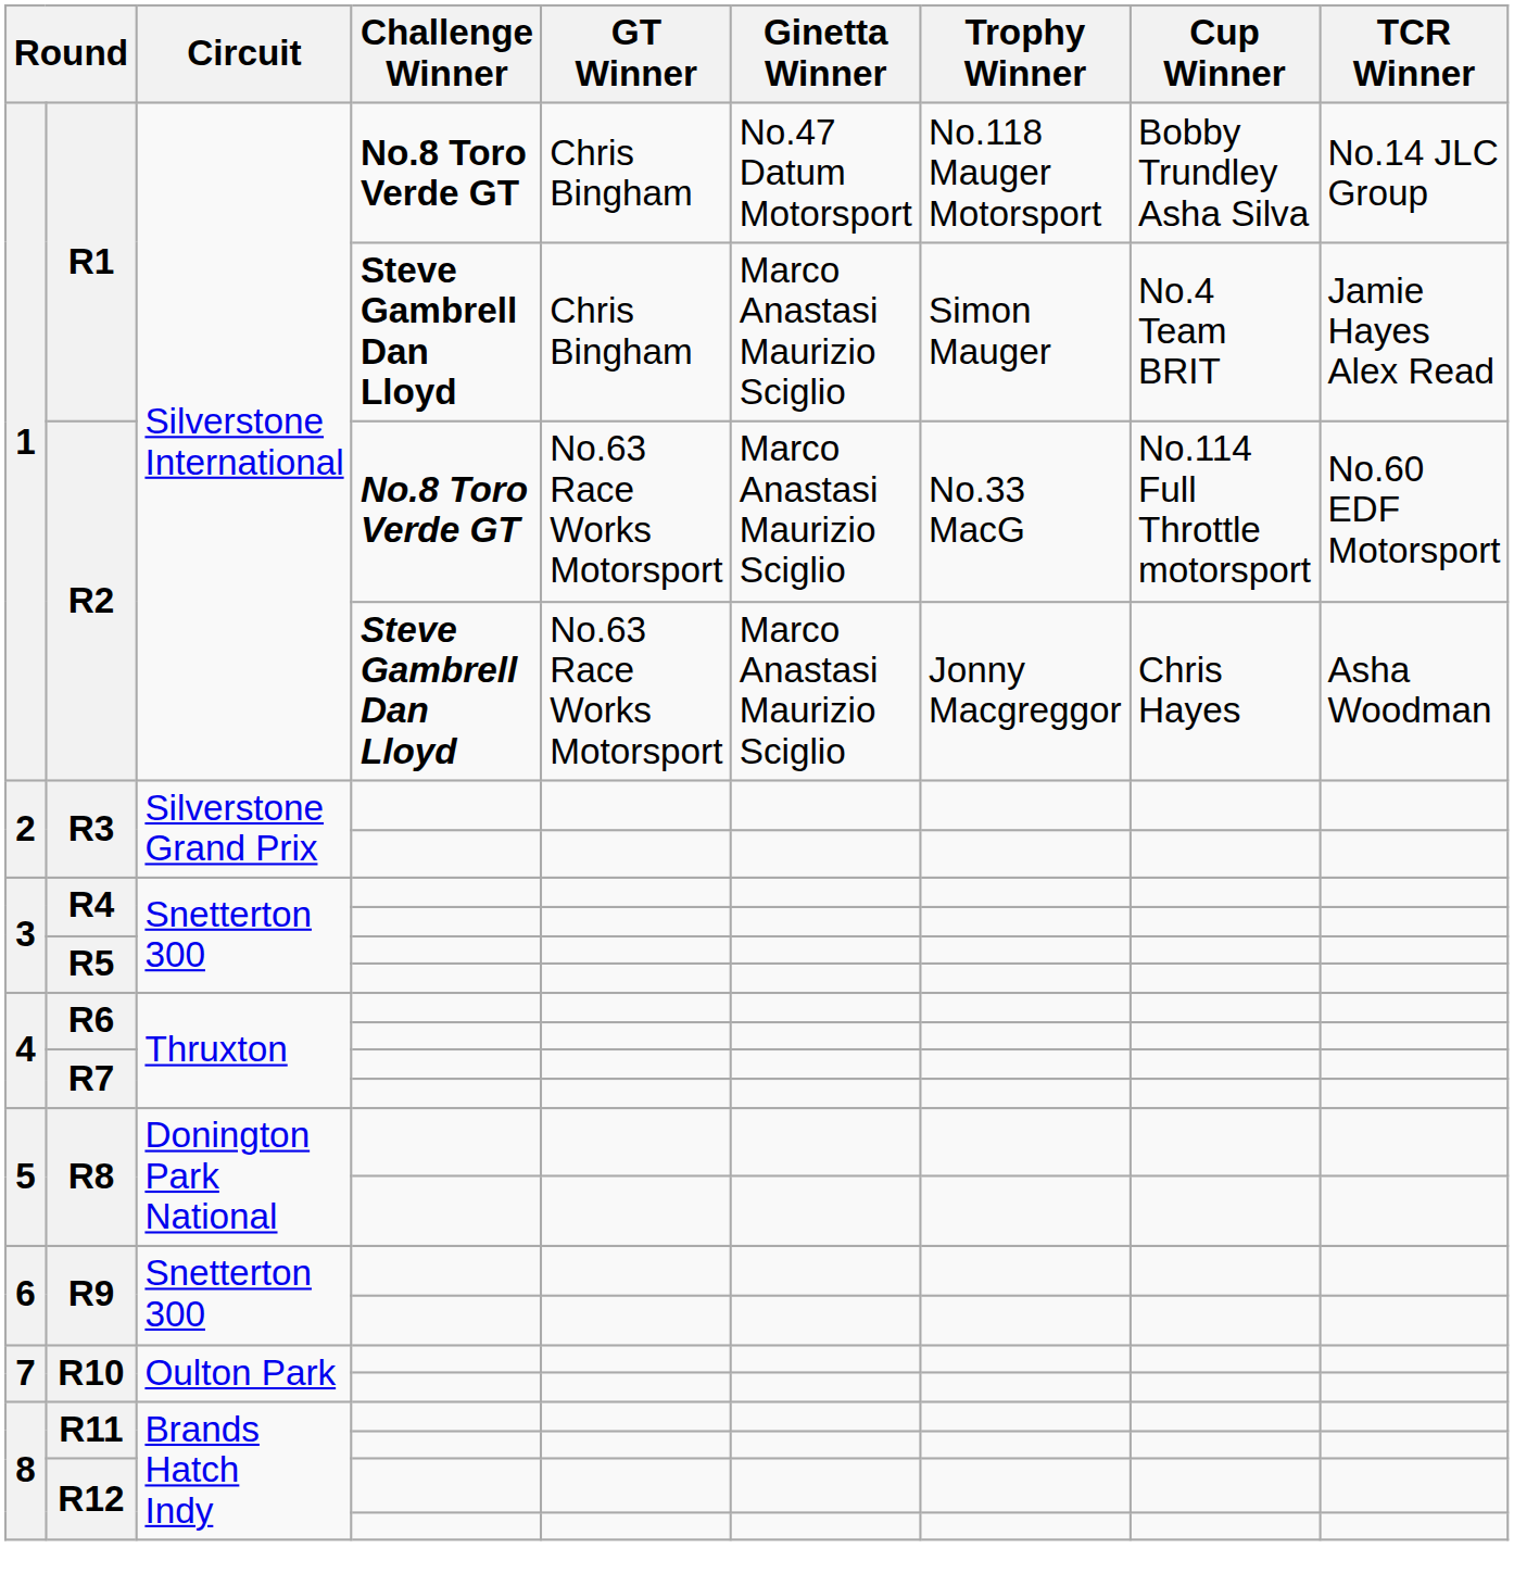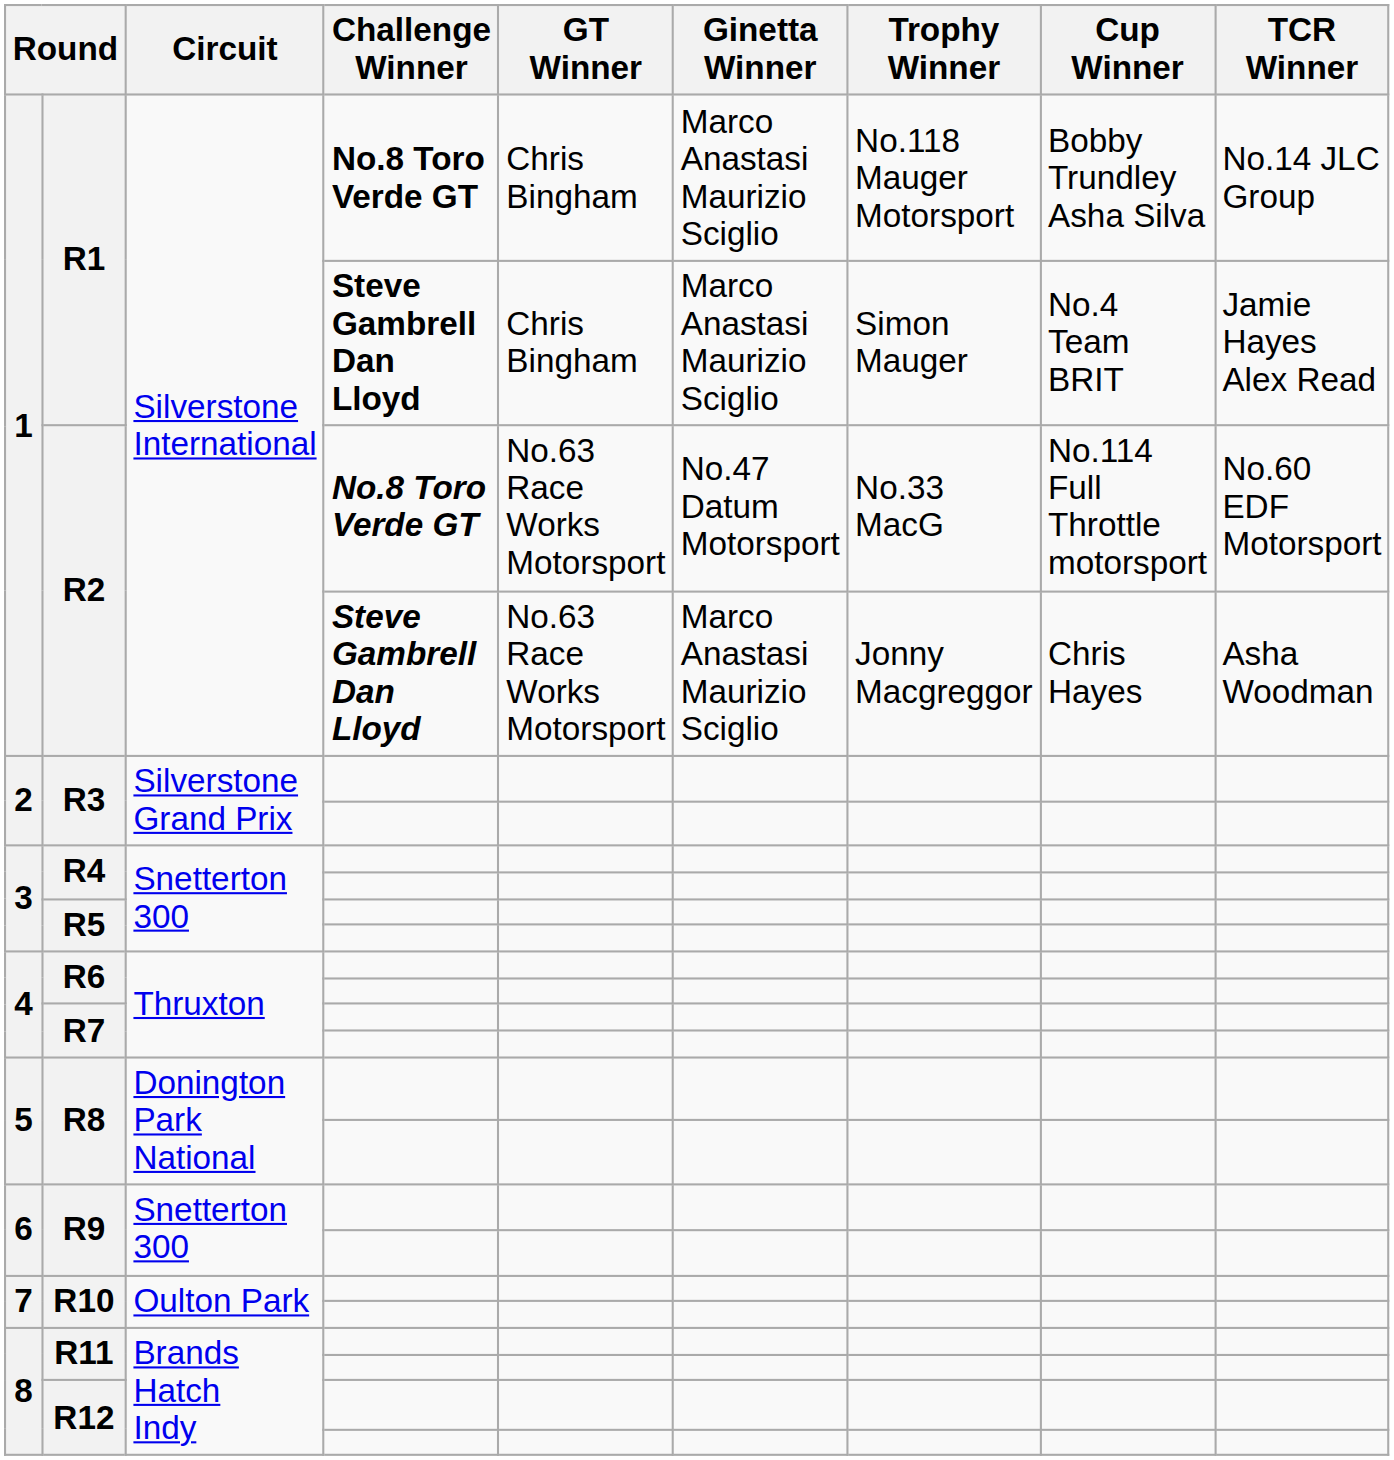R1 / No.8 Toro Verde GT | Ginetta Winner: No.47 Datum Motorsport -> Marco Anastasi Maurizio Sciglio
R2 / No.8 Toro Verde GT | Ginetta Winner: Marco Anastasi Maurizio Sciglio -> No.47 Datum Motorsport
